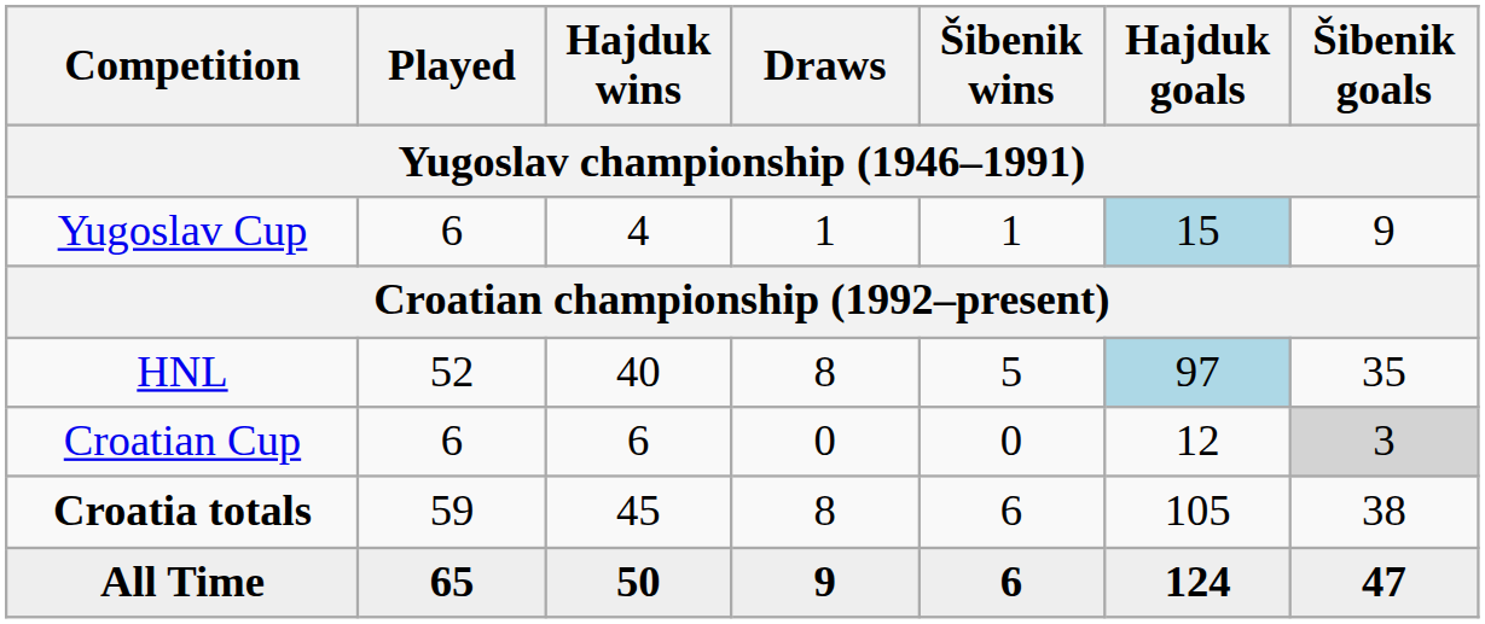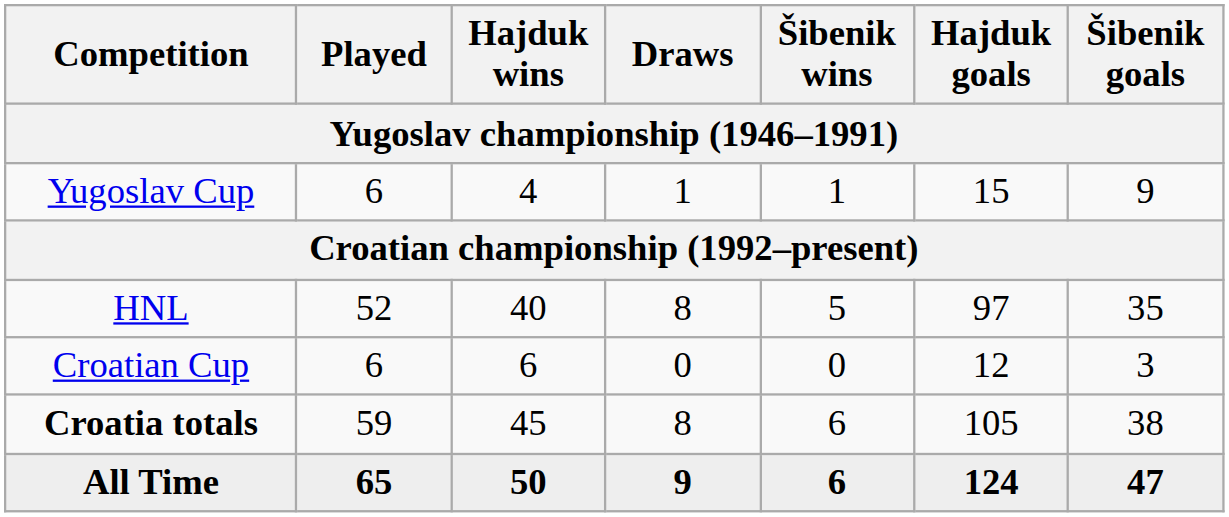Yugoslav Cup | Hajduk goals: lightblue background -> no background
HNL | Hajduk goals: lightblue background -> no background
Croatian Cup | Šibenik goals: lightgrey background -> no background
